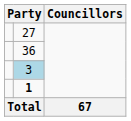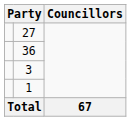3 | column 2: lightblue background -> no background
1 | column 2: bold -> normal
